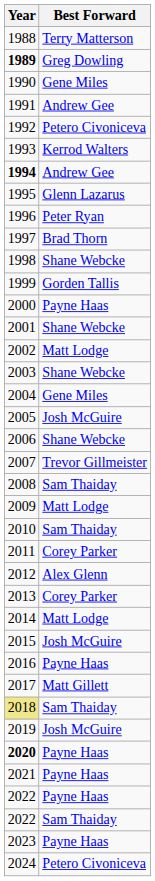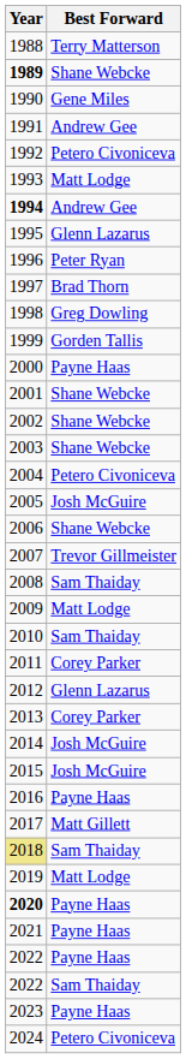row 3 | Best Forward: Greg Dowling -> Shane Webcke
row 7 | Best Forward: Kerrod Walters -> Matt Lodge
row 12 | Best Forward: Shane Webcke -> Greg Dowling
row 16 | Best Forward: Matt Lodge -> Shane Webcke
row 18 | Best Forward: Gene Miles -> Petero Civoniceva
row 26 | Best Forward: Alex Glenn -> Glenn Lazarus
row 28 | Best Forward: Matt Lodge -> Josh McGuire
row 33 | Best Forward: Josh McGuire -> Matt Lodge
